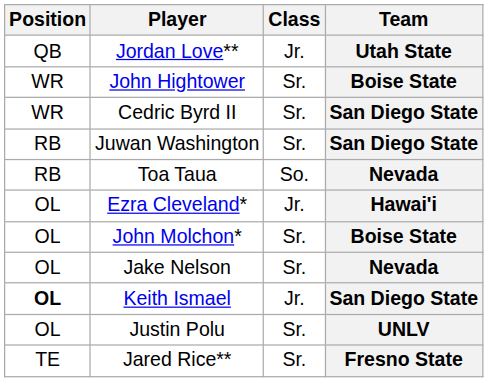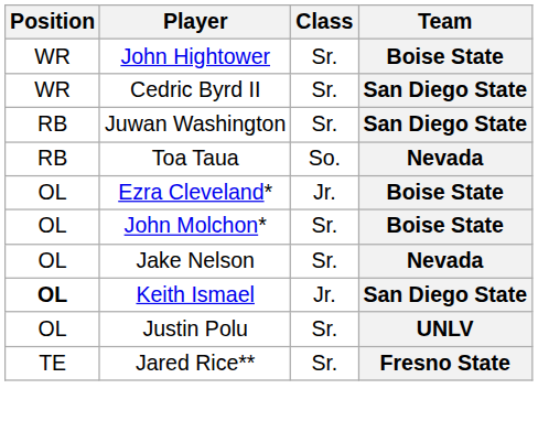- row: QB | Jordan Love** | Jr. | Utah State
Ezra Cleveland* | Team: Hawai'i -> Boise State
